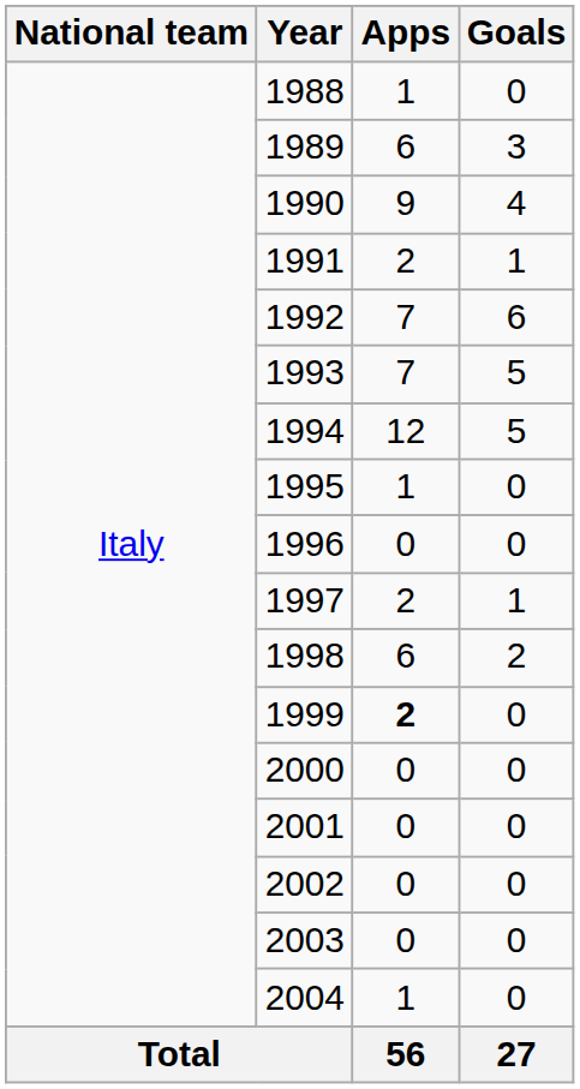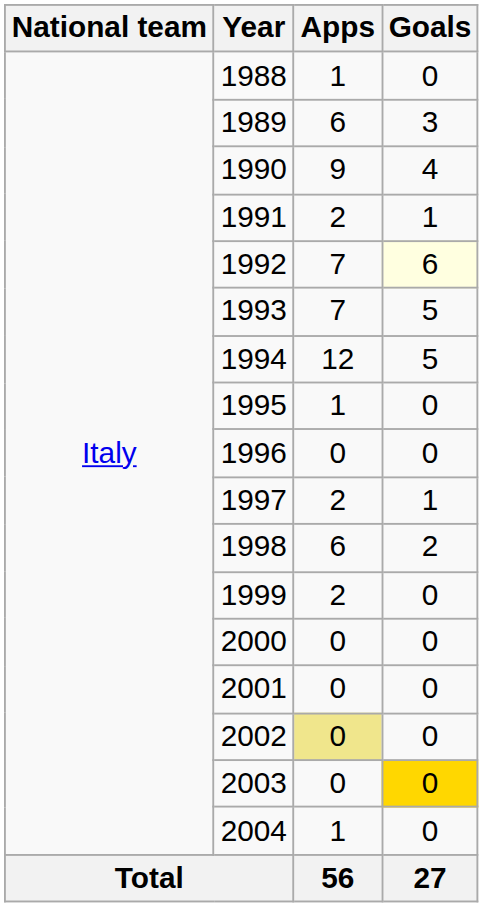1992 | Goals: no background -> lightyellow background
1999 | Apps: bold -> normal
2002 | Apps: no background -> khaki background
2003 | Goals: no background -> gold background
